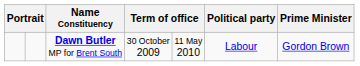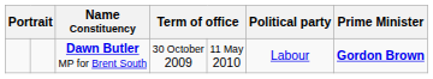Dawn Butler MP for Brent South | Prime Minister: normal -> bold
